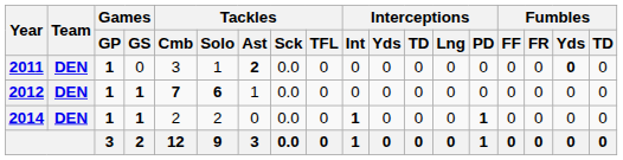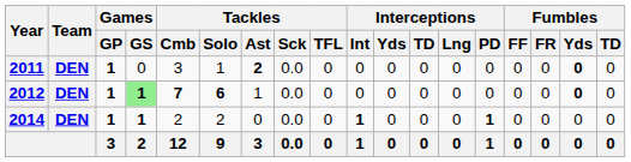2012 | Games / GS: no background -> lightgreen background
2012 | Fumbles / Yds: normal -> bold
